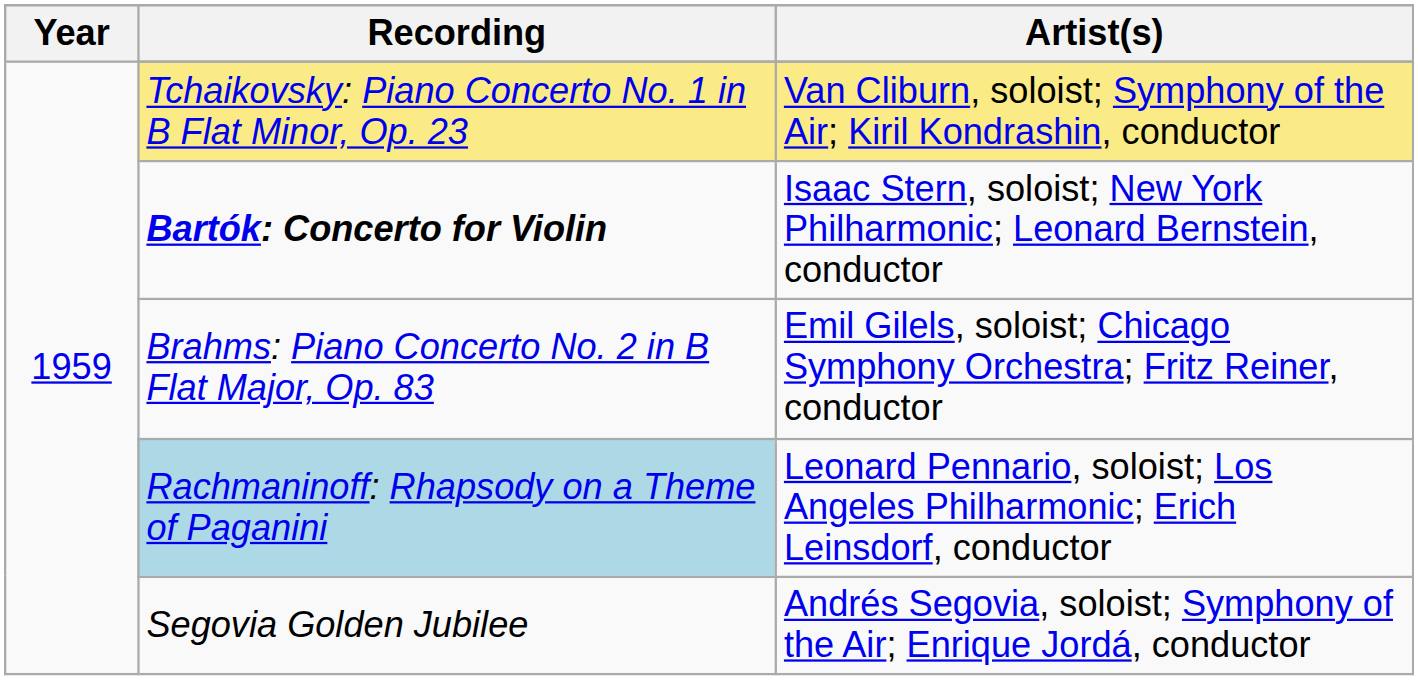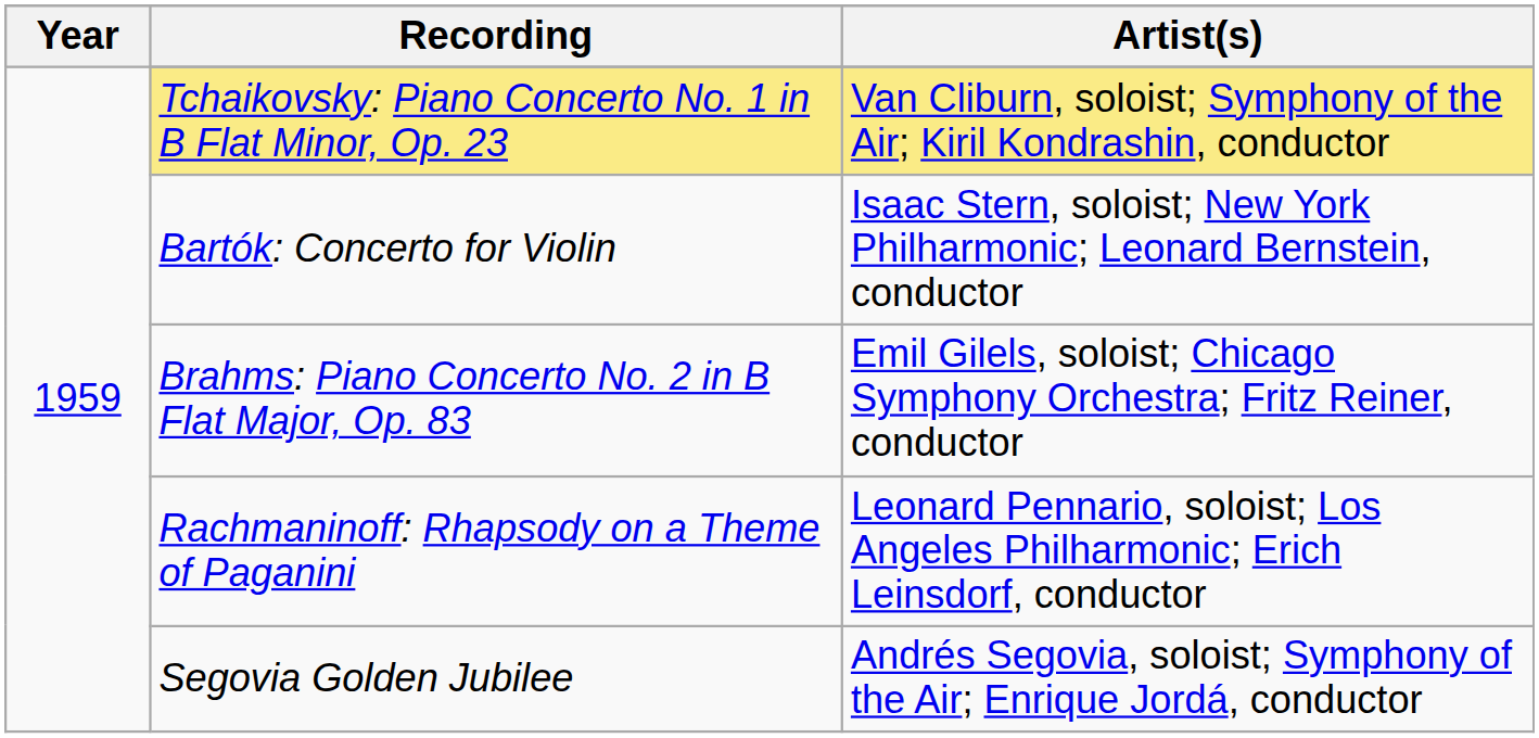Bartók: Concerto for Violin | Recording: bold -> normal
Rachmaninoff: Rhapsody on a Theme of Paganini | Recording: lightblue background -> no background
